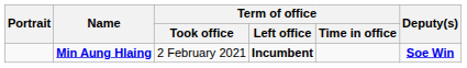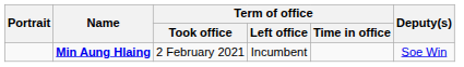Min Aung Hlaing | Term of office / Left office: bold -> normal
Min Aung Hlaing | Deputy(s): bold -> normal
